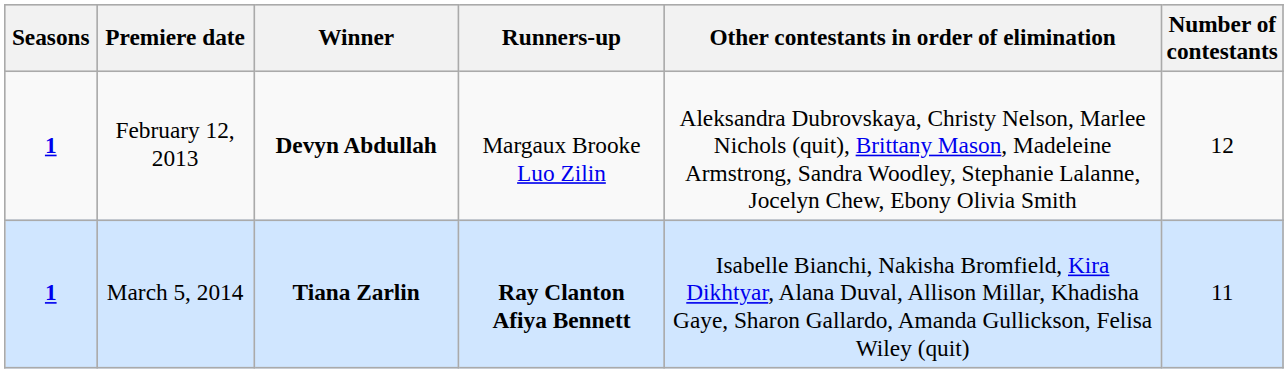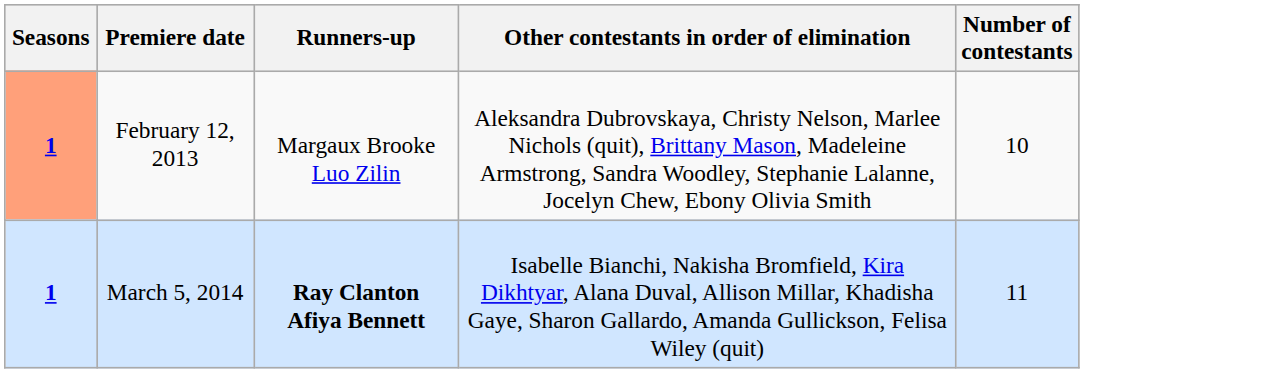- column: Winner | Devyn Abdullah | Tiana Zarlin
February 12, 2013 | Seasons: no background -> lightsalmon background
February 12, 2013 | Number of contestants: 12 -> 10
